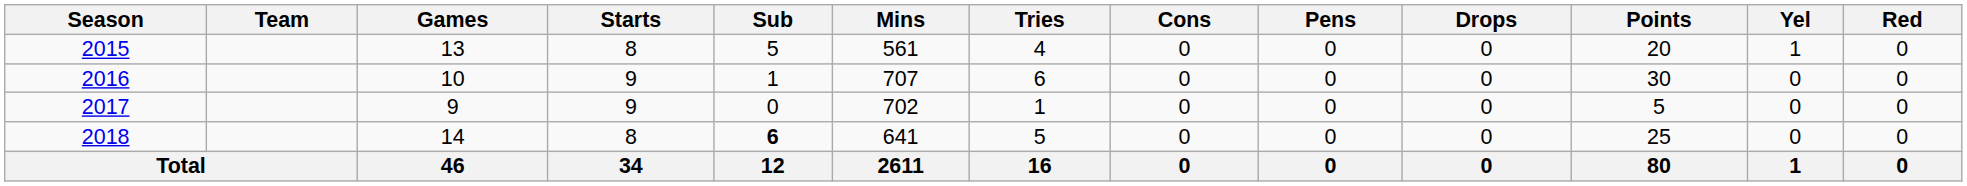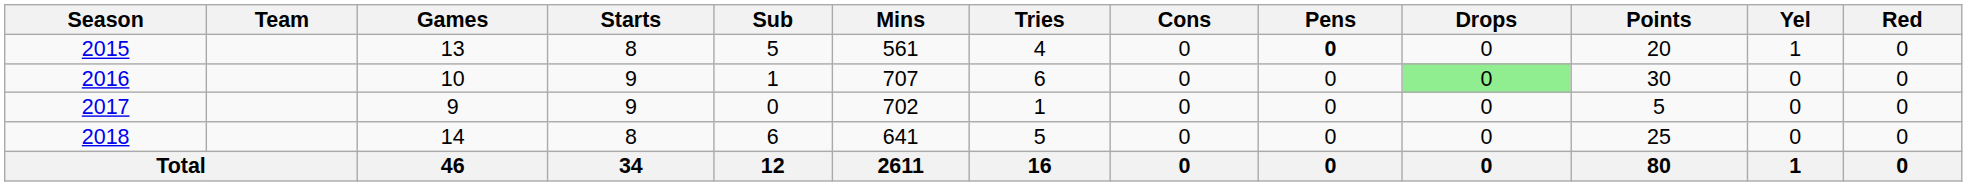2015 | Pens: normal -> bold
2016 | Drops: no background -> lightgreen background
2018 | Sub: bold -> normal
